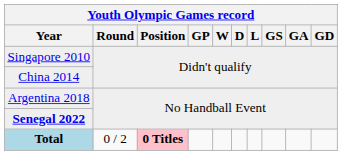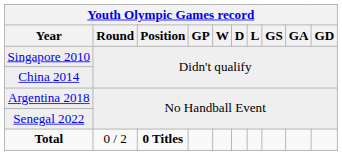Senegal 2022 | Youth Olympic Games record / Year: bold -> normal
Total | Youth Olympic Games record / Year: lightblue background -> no background
Total | Youth Olympic Games record / Position: pink background -> no background
